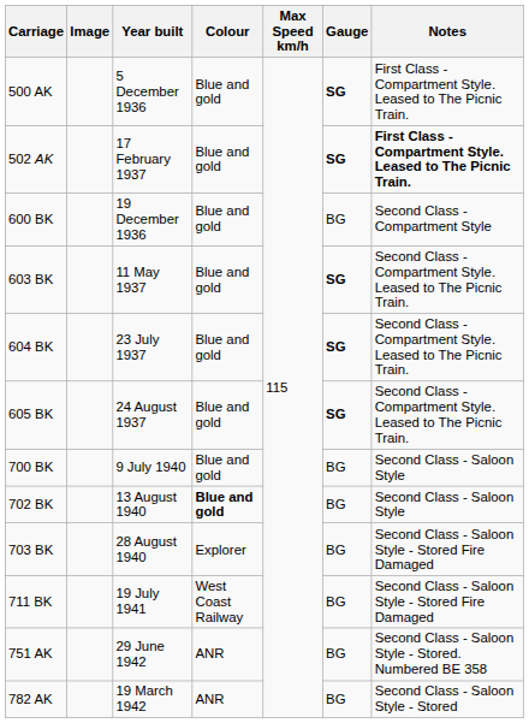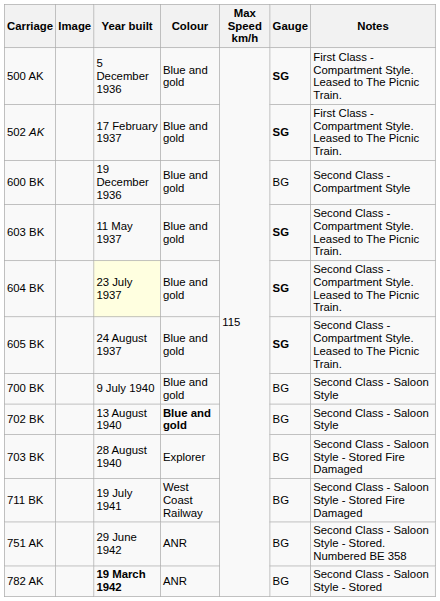502 AK | Notes: bold -> normal
604 BK | Year built: no background -> lightyellow background
782 AK | Year built: normal -> bold
